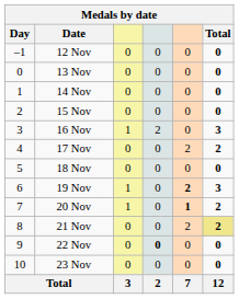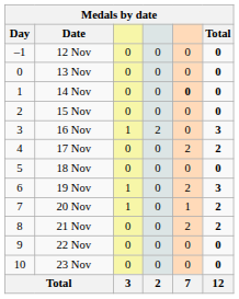14 Nov | column 5: normal -> bold
19 Nov | column 5: bold -> normal
20 Nov | column 5: bold -> normal
21 Nov | Total: khaki background -> no background
22 Nov | column 4: bold -> normal
